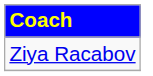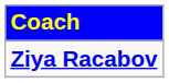Ziya Racabov | column 1: normal -> bold
